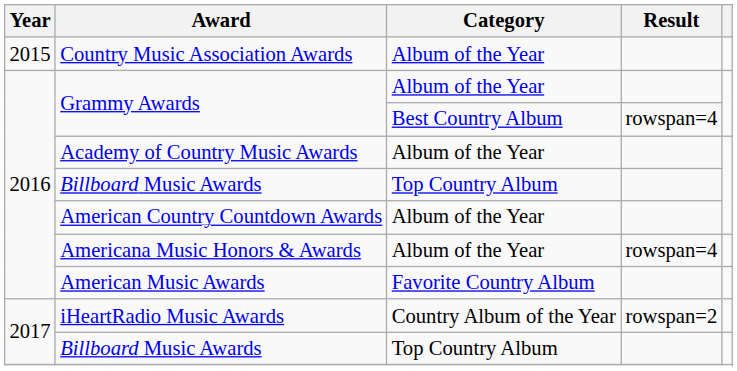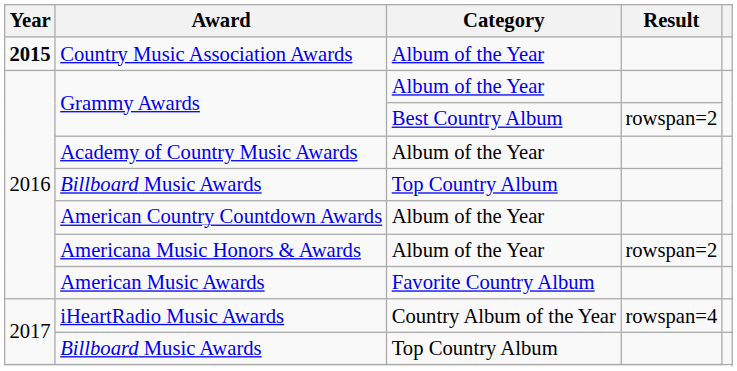Country Music Association Awards | Year: normal -> bold
Grammy Awards / Best Country Album | Result: rowspan=4 -> rowspan=2
Americana Music Honors & Awards | Result: rowspan=4 -> rowspan=2
iHeartRadio Music Awards | Result: rowspan=2 -> rowspan=4
